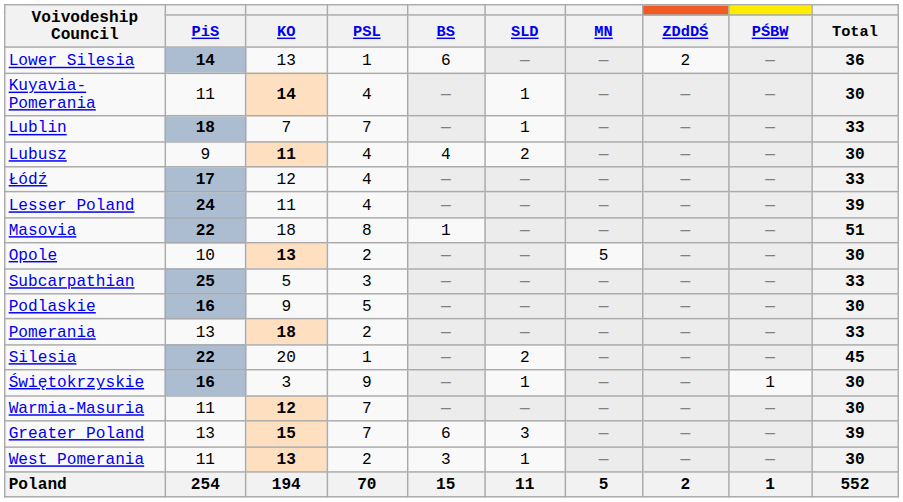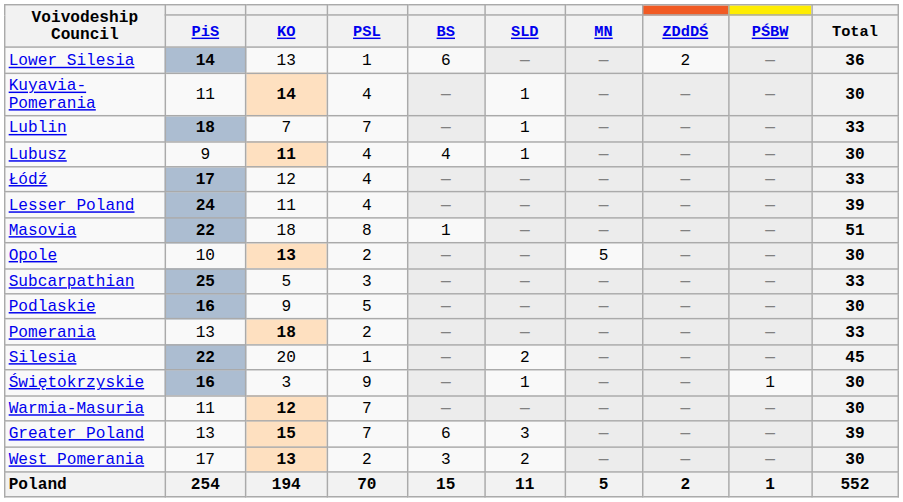Lubusz | SLD: 2 -> 1
West Pomerania | PiS: 11 -> 17
West Pomerania | SLD: 1 -> 2
